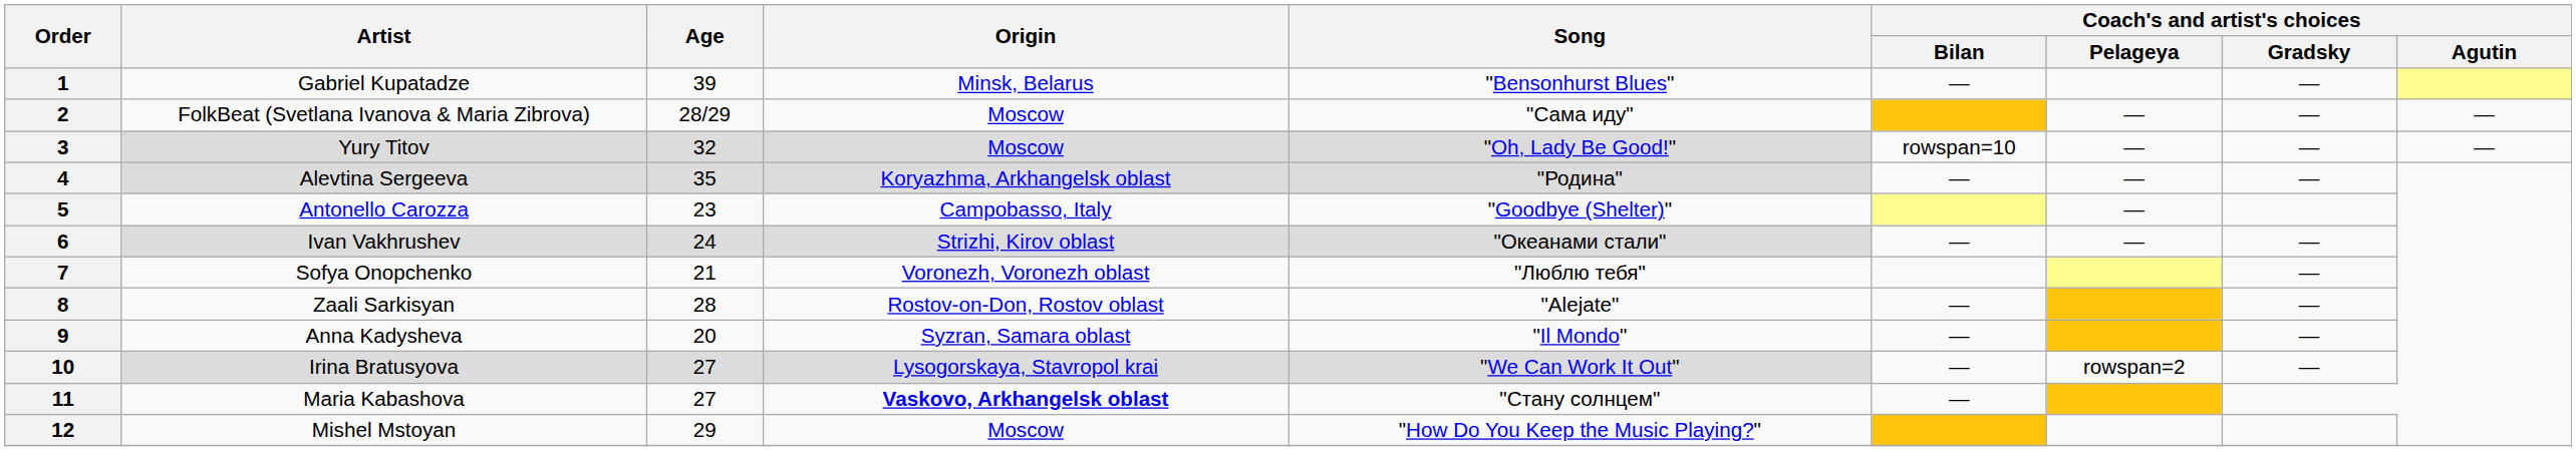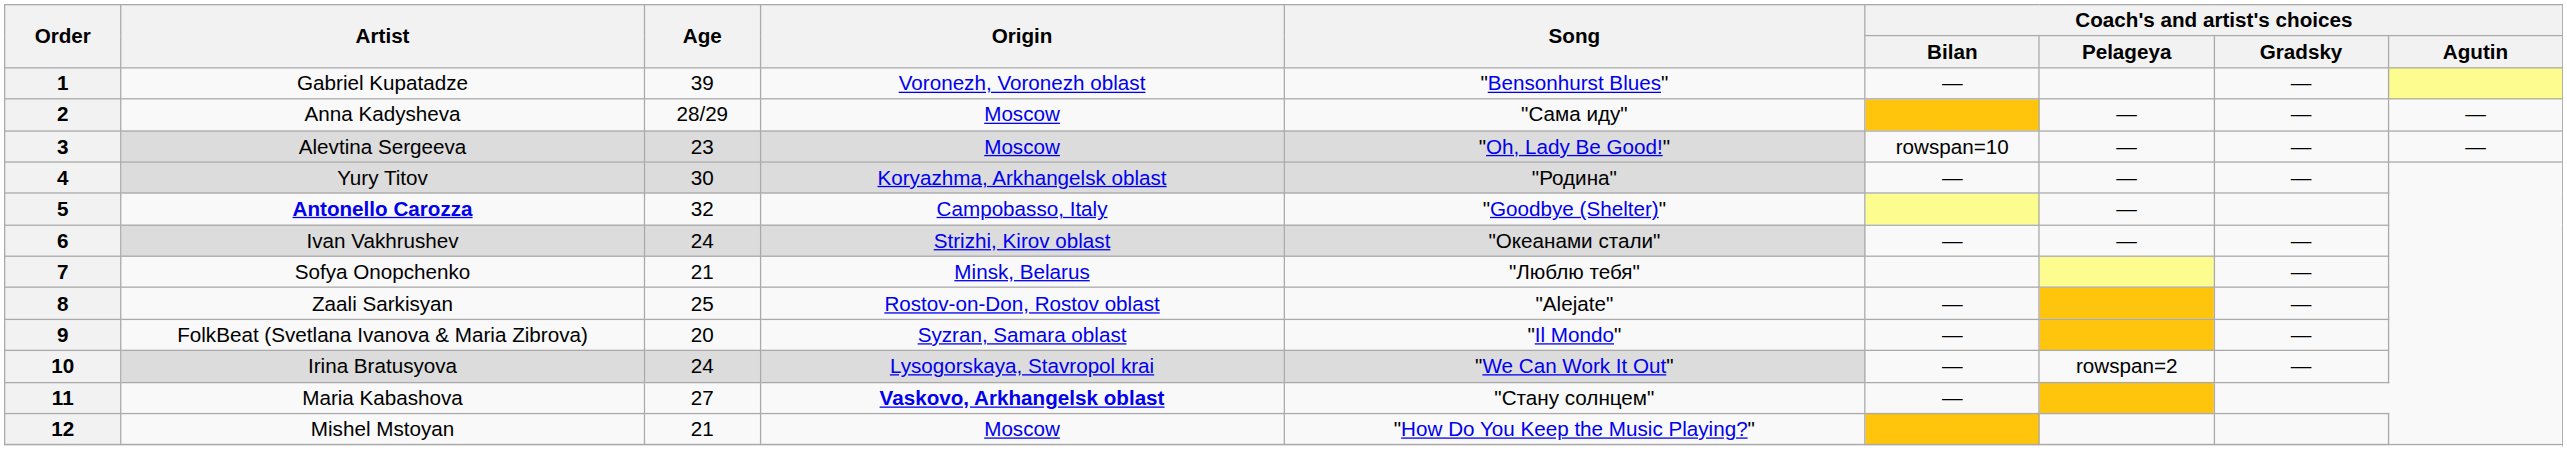1 | Origin: Minsk, Belarus -> Voronezh, Voronezh oblast
2 | Artist: FolkBeat (Svetlana Ivanova & Maria Zibrova) -> Anna Kadysheva
3 | Artist: Yury Titov -> Alevtina Sergeeva
3 | Age: 32 -> 23
4 | Artist: Alevtina Sergeeva -> Yury Titov
4 | Age: 35 -> 30
5 | Artist: normal -> bold
5 | Age: 23 -> 32
7 | Origin: Voronezh, Voronezh oblast -> Minsk, Belarus
8 | Age: 28 -> 25
9 | Artist: Anna Kadysheva -> FolkBeat (Svetlana Ivanova & Maria Zibrova)
10 | Age: 27 -> 24
12 | Age: 29 -> 21
